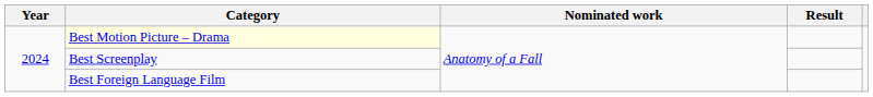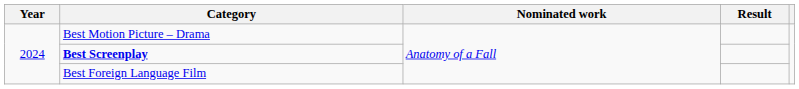Best Motion Picture – Drama | Category: lightyellow background -> no background
Best Screenplay | Category: normal -> bold
